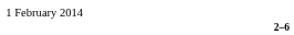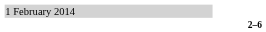1 February 2014 | column 1: no background -> lightgrey background
